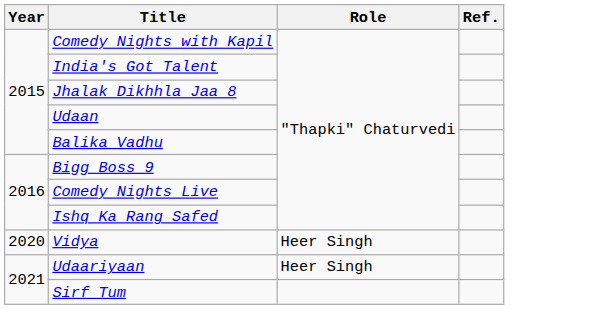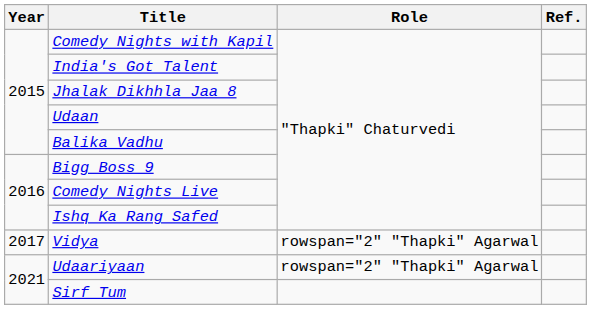Vidya | Year: 2020 -> 2017
Vidya | Role: Heer Singh -> rowspan="2" "Thapki" Agarwal
Udaariyaan | Role: Heer Singh -> rowspan="2" "Thapki" Agarwal
